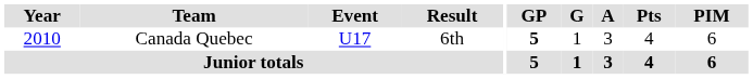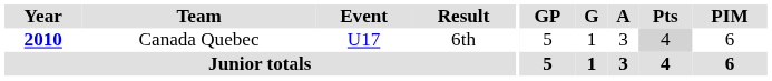Canada Quebec | Year: normal -> bold
Canada Quebec | GP: bold -> normal
Canada Quebec | Pts: no background -> lightgrey background
